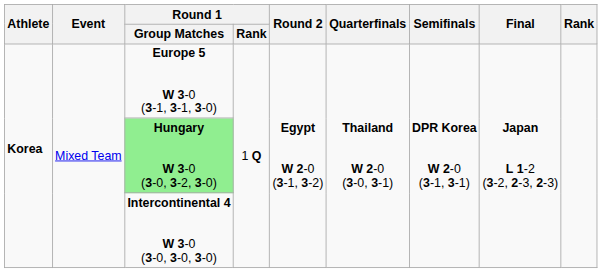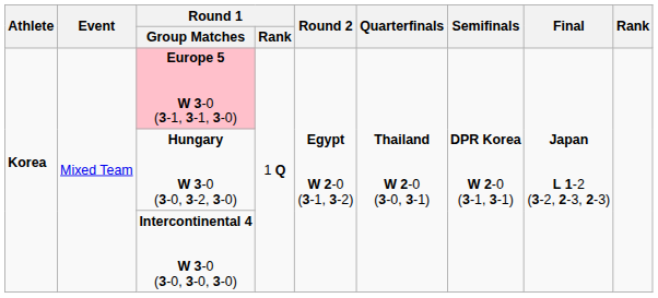Europe 5 W 3-0 (3-1, 3-1, 3-0) | Round 1 / Group Matches: no background -> pink background
Hungary W 3-0 (3-0, 3-2, 3-0) | Round 1 / Group Matches: lightgreen background -> no background
